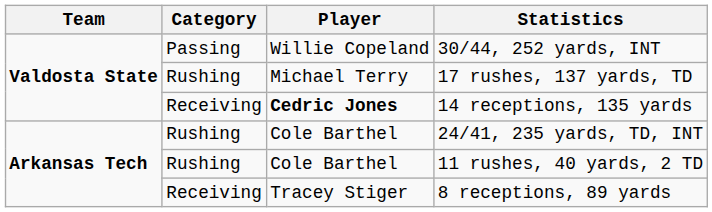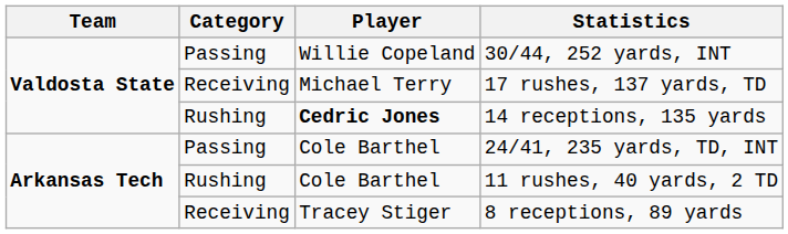17 rushes, 137 yards, TD | Category: Rushing -> Receiving
14 receptions, 135 yards | Category: Receiving -> Rushing
24/41, 235 yards, TD, INT | Category: Rushing -> Passing
